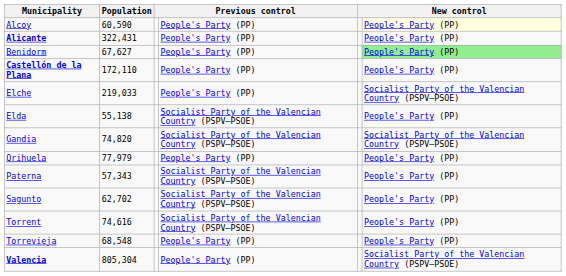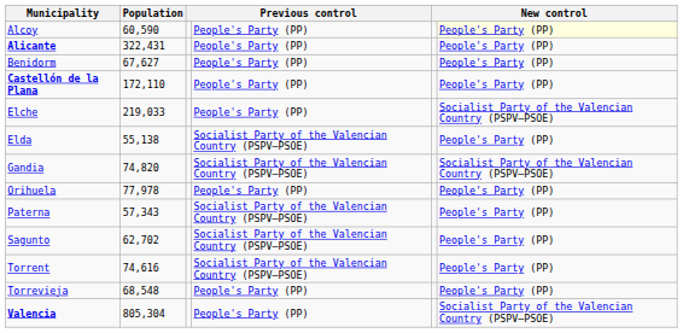Benidorm | column 6: lightgreen background -> no background
Orihuela | Population: 77,979 -> 77,978
